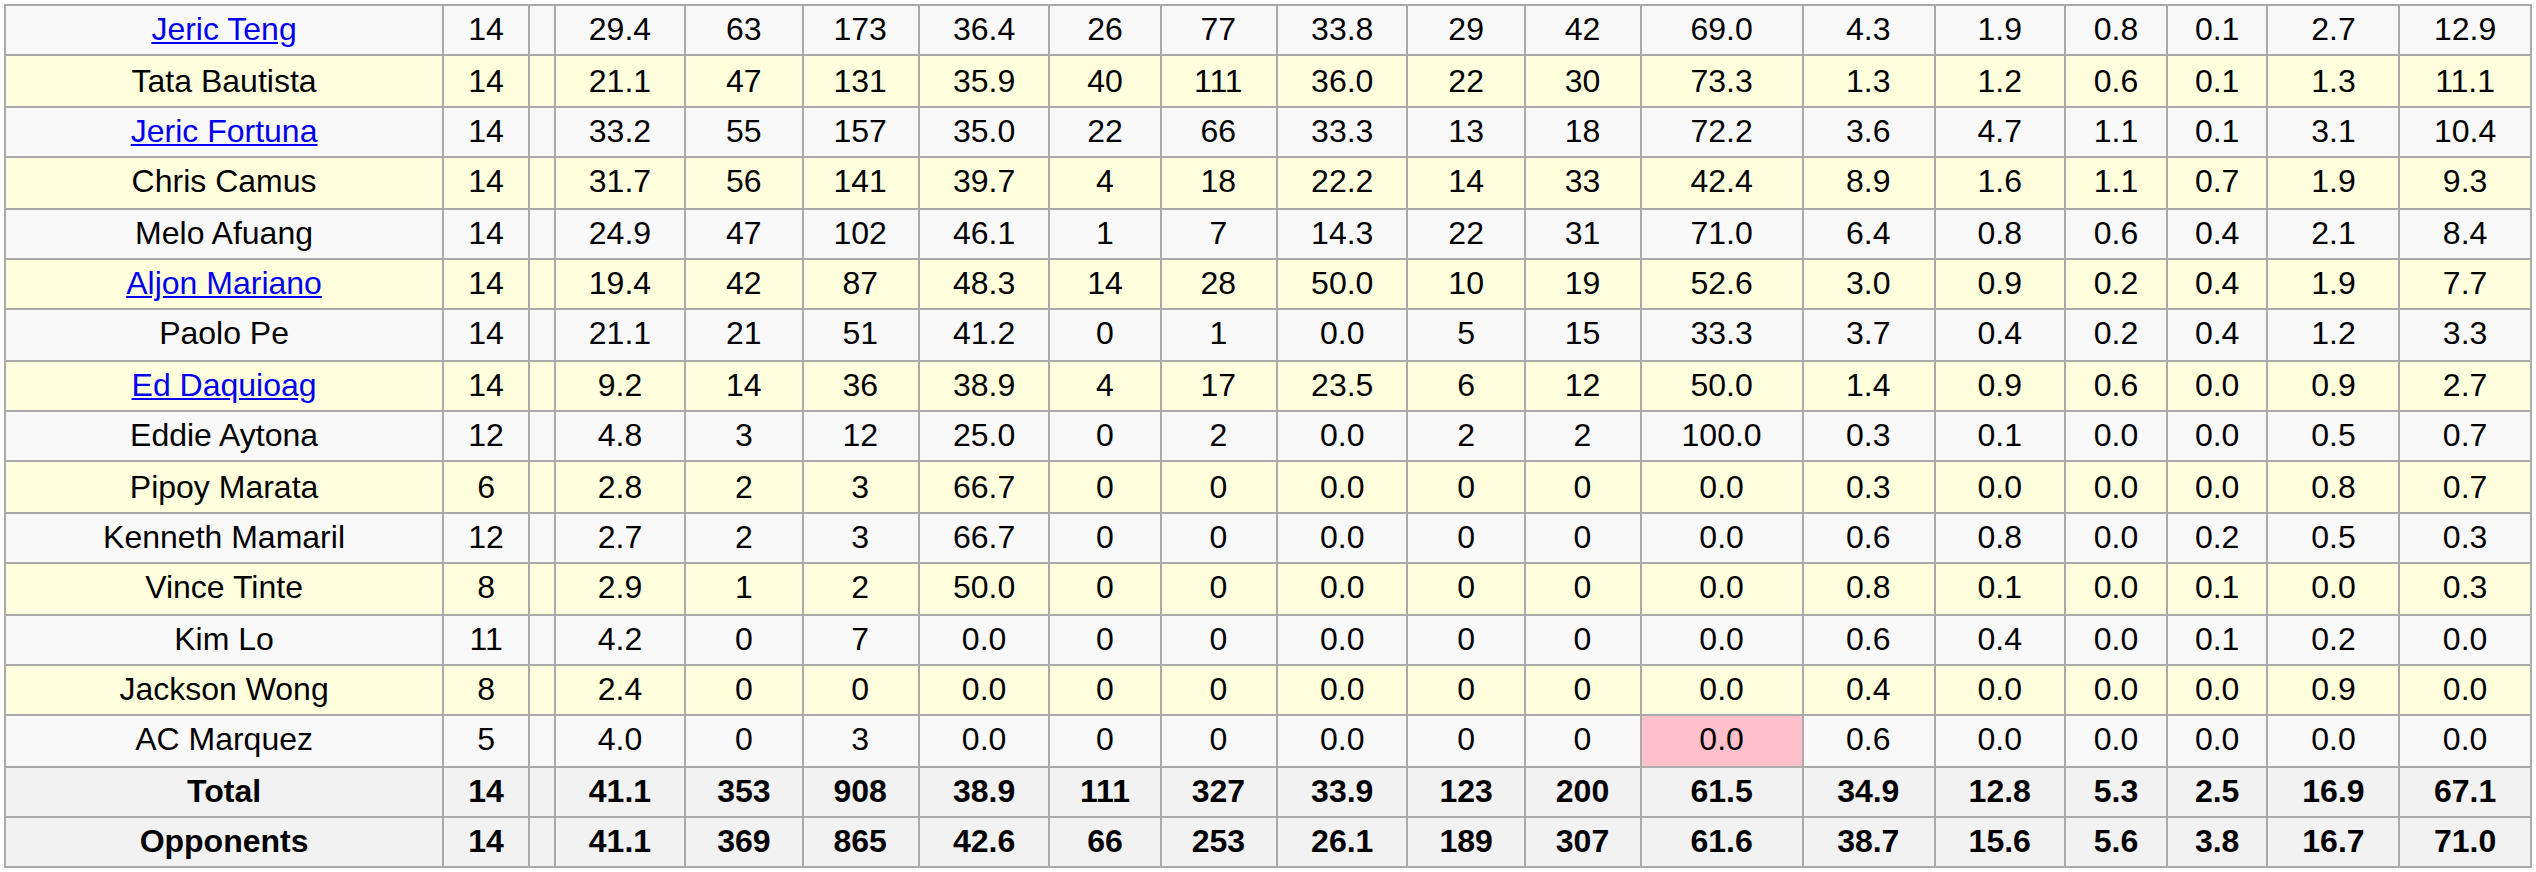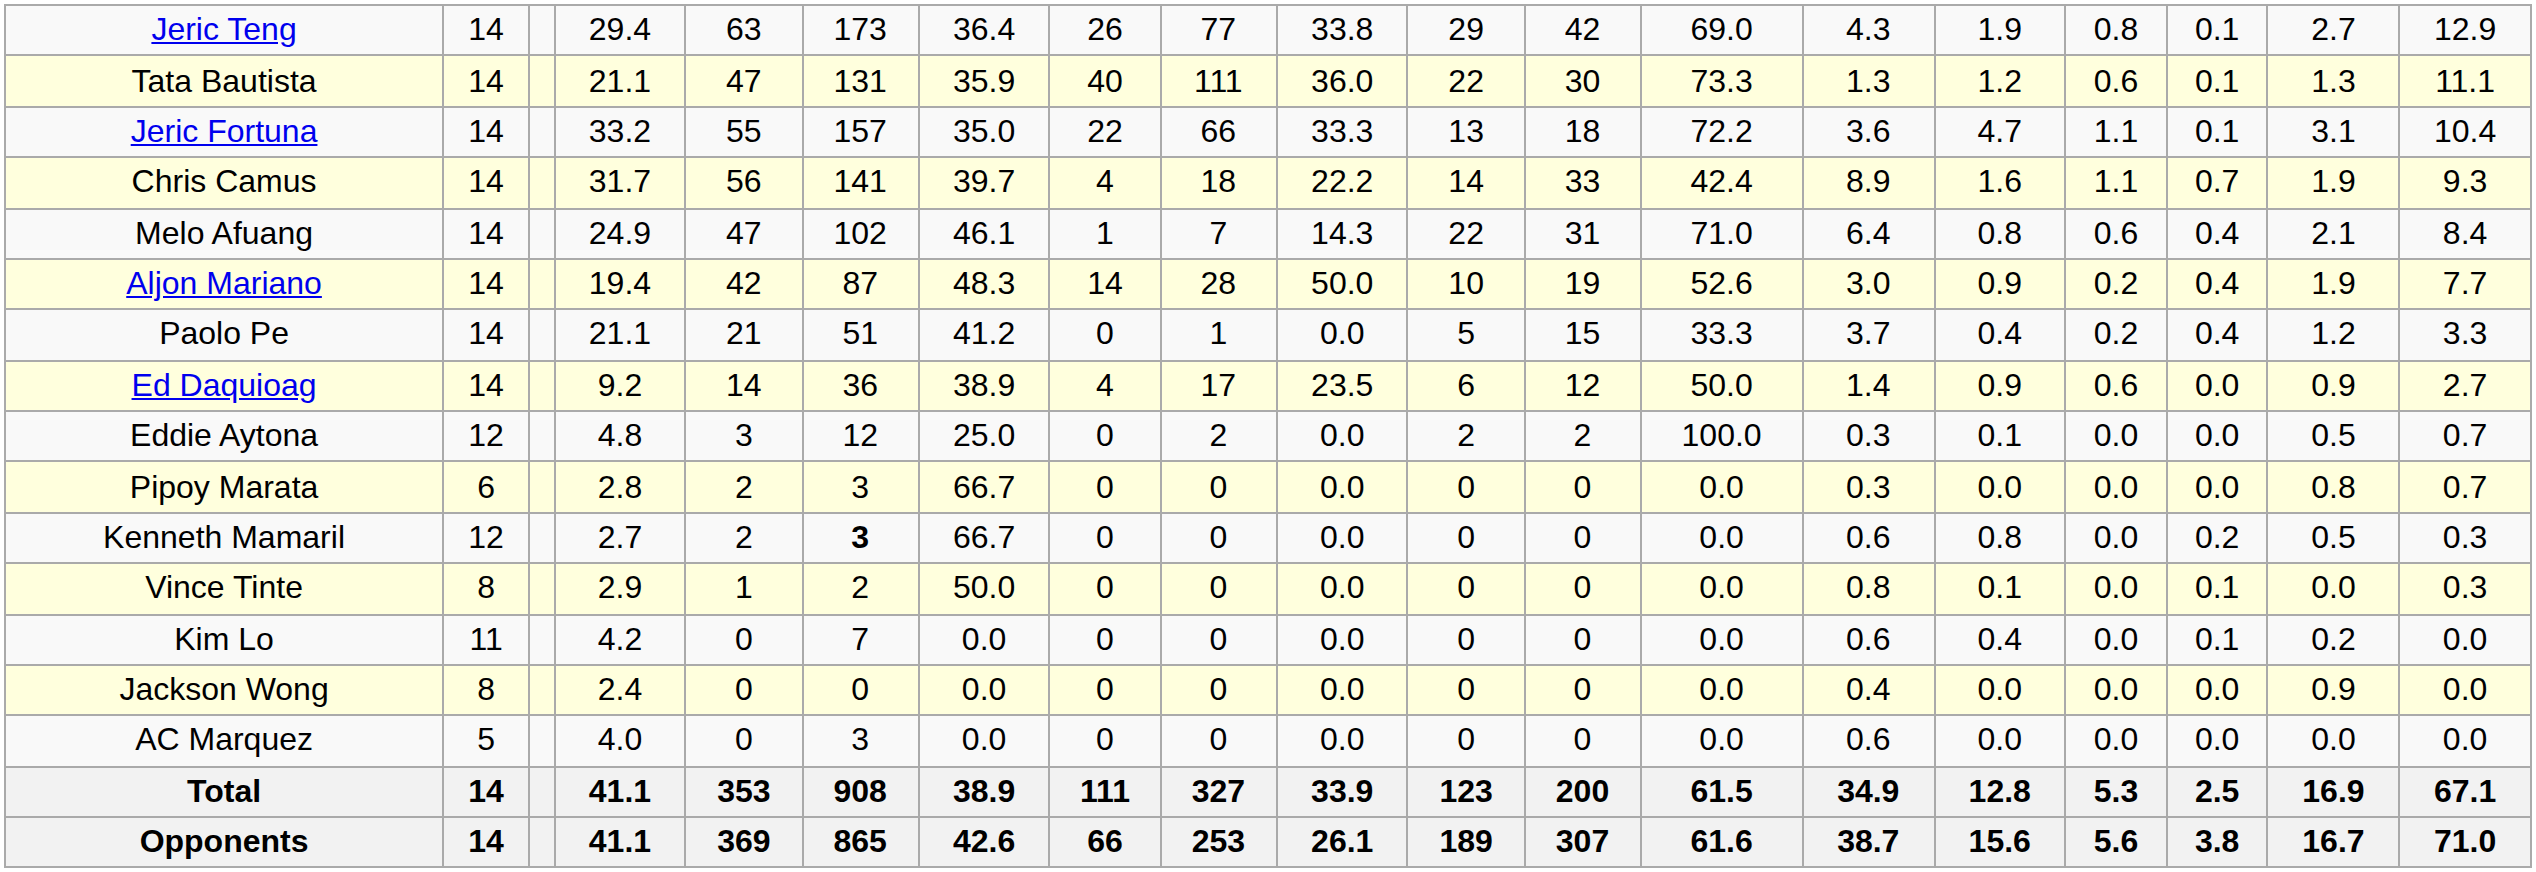Kenneth Mamaril | column 6: normal -> bold
AC Marquez | column 13: pink background -> no background
